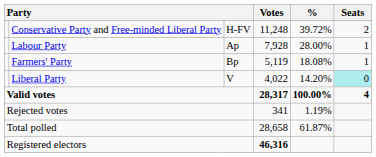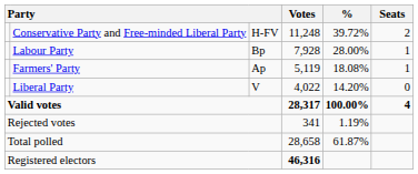Labour Party | column 3: Ap -> Bp
Farmers' Party | column 3: Bp -> Ap
Liberal Party | Seats: paleturquoise background -> no background
